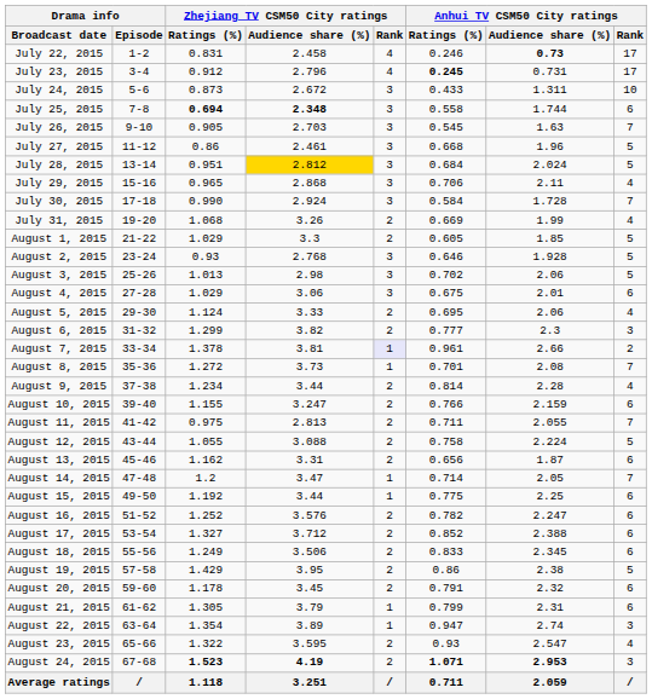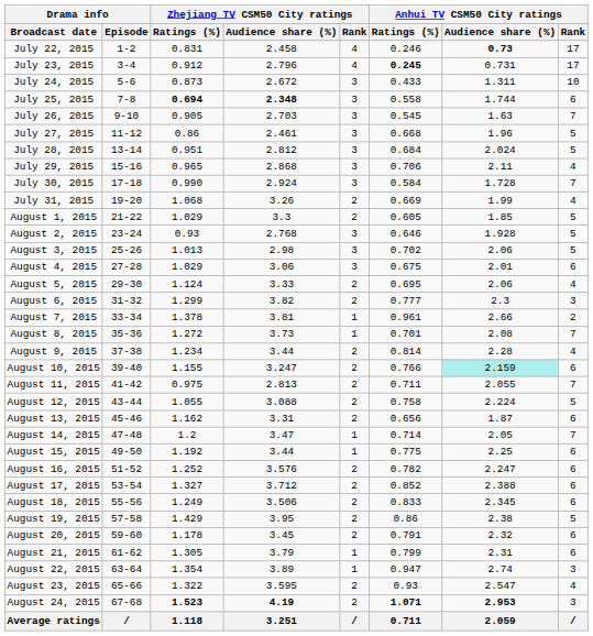July 28, 2015 | Zhejiang TV CSM50 City ratings / Audience share (%): gold background -> no background
August 7, 2015 | Zhejiang TV CSM50 City ratings / Rank: lavender background -> no background
August 10, 2015 | Anhui TV CSM50 City ratings / Audience share (%): no background -> paleturquoise background
